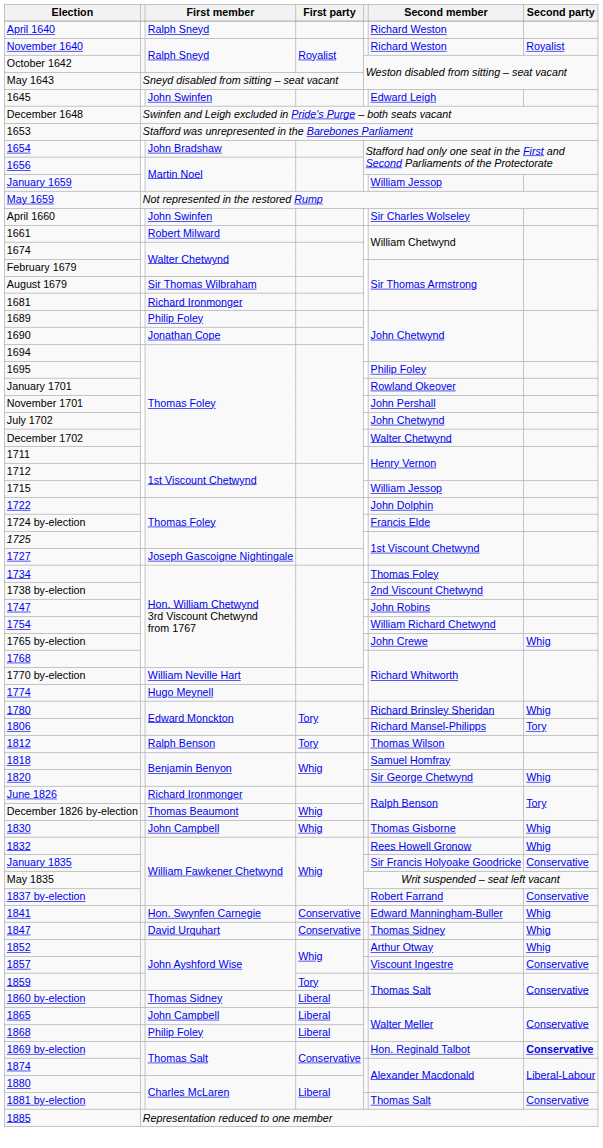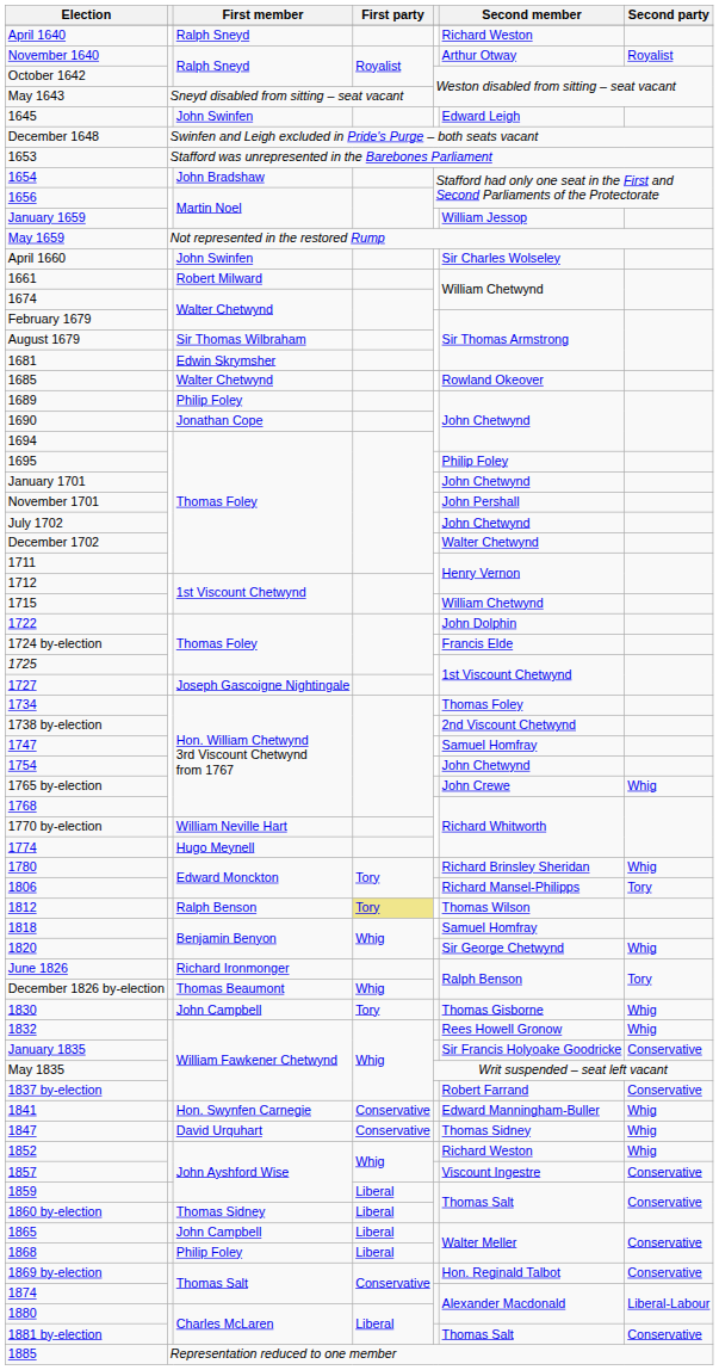November 1640 | Second member: Richard Weston -> Arthur Otway
1681 | First member: Richard Ironmonger -> Edwin Skrymsher
+ row: 1685 | Walter Chetwynd | Rowland Okeover
January 1701 | Second member: Rowland Okeover -> John Chetwynd
1715 | Second member: William Jessop -> William Chetwynd
1747 | Second member: John Robins -> Samuel Homfray
1754 | Second member: William Richard Chetwynd -> John Chetwynd
1812 | First party: no background -> khaki background
1830 | First party: Whig -> Tory
1852 | Second member: Arthur Otway -> Richard Weston
1859 | First party: Tory -> Liberal
1869 by-election | Second party: bold -> normal
